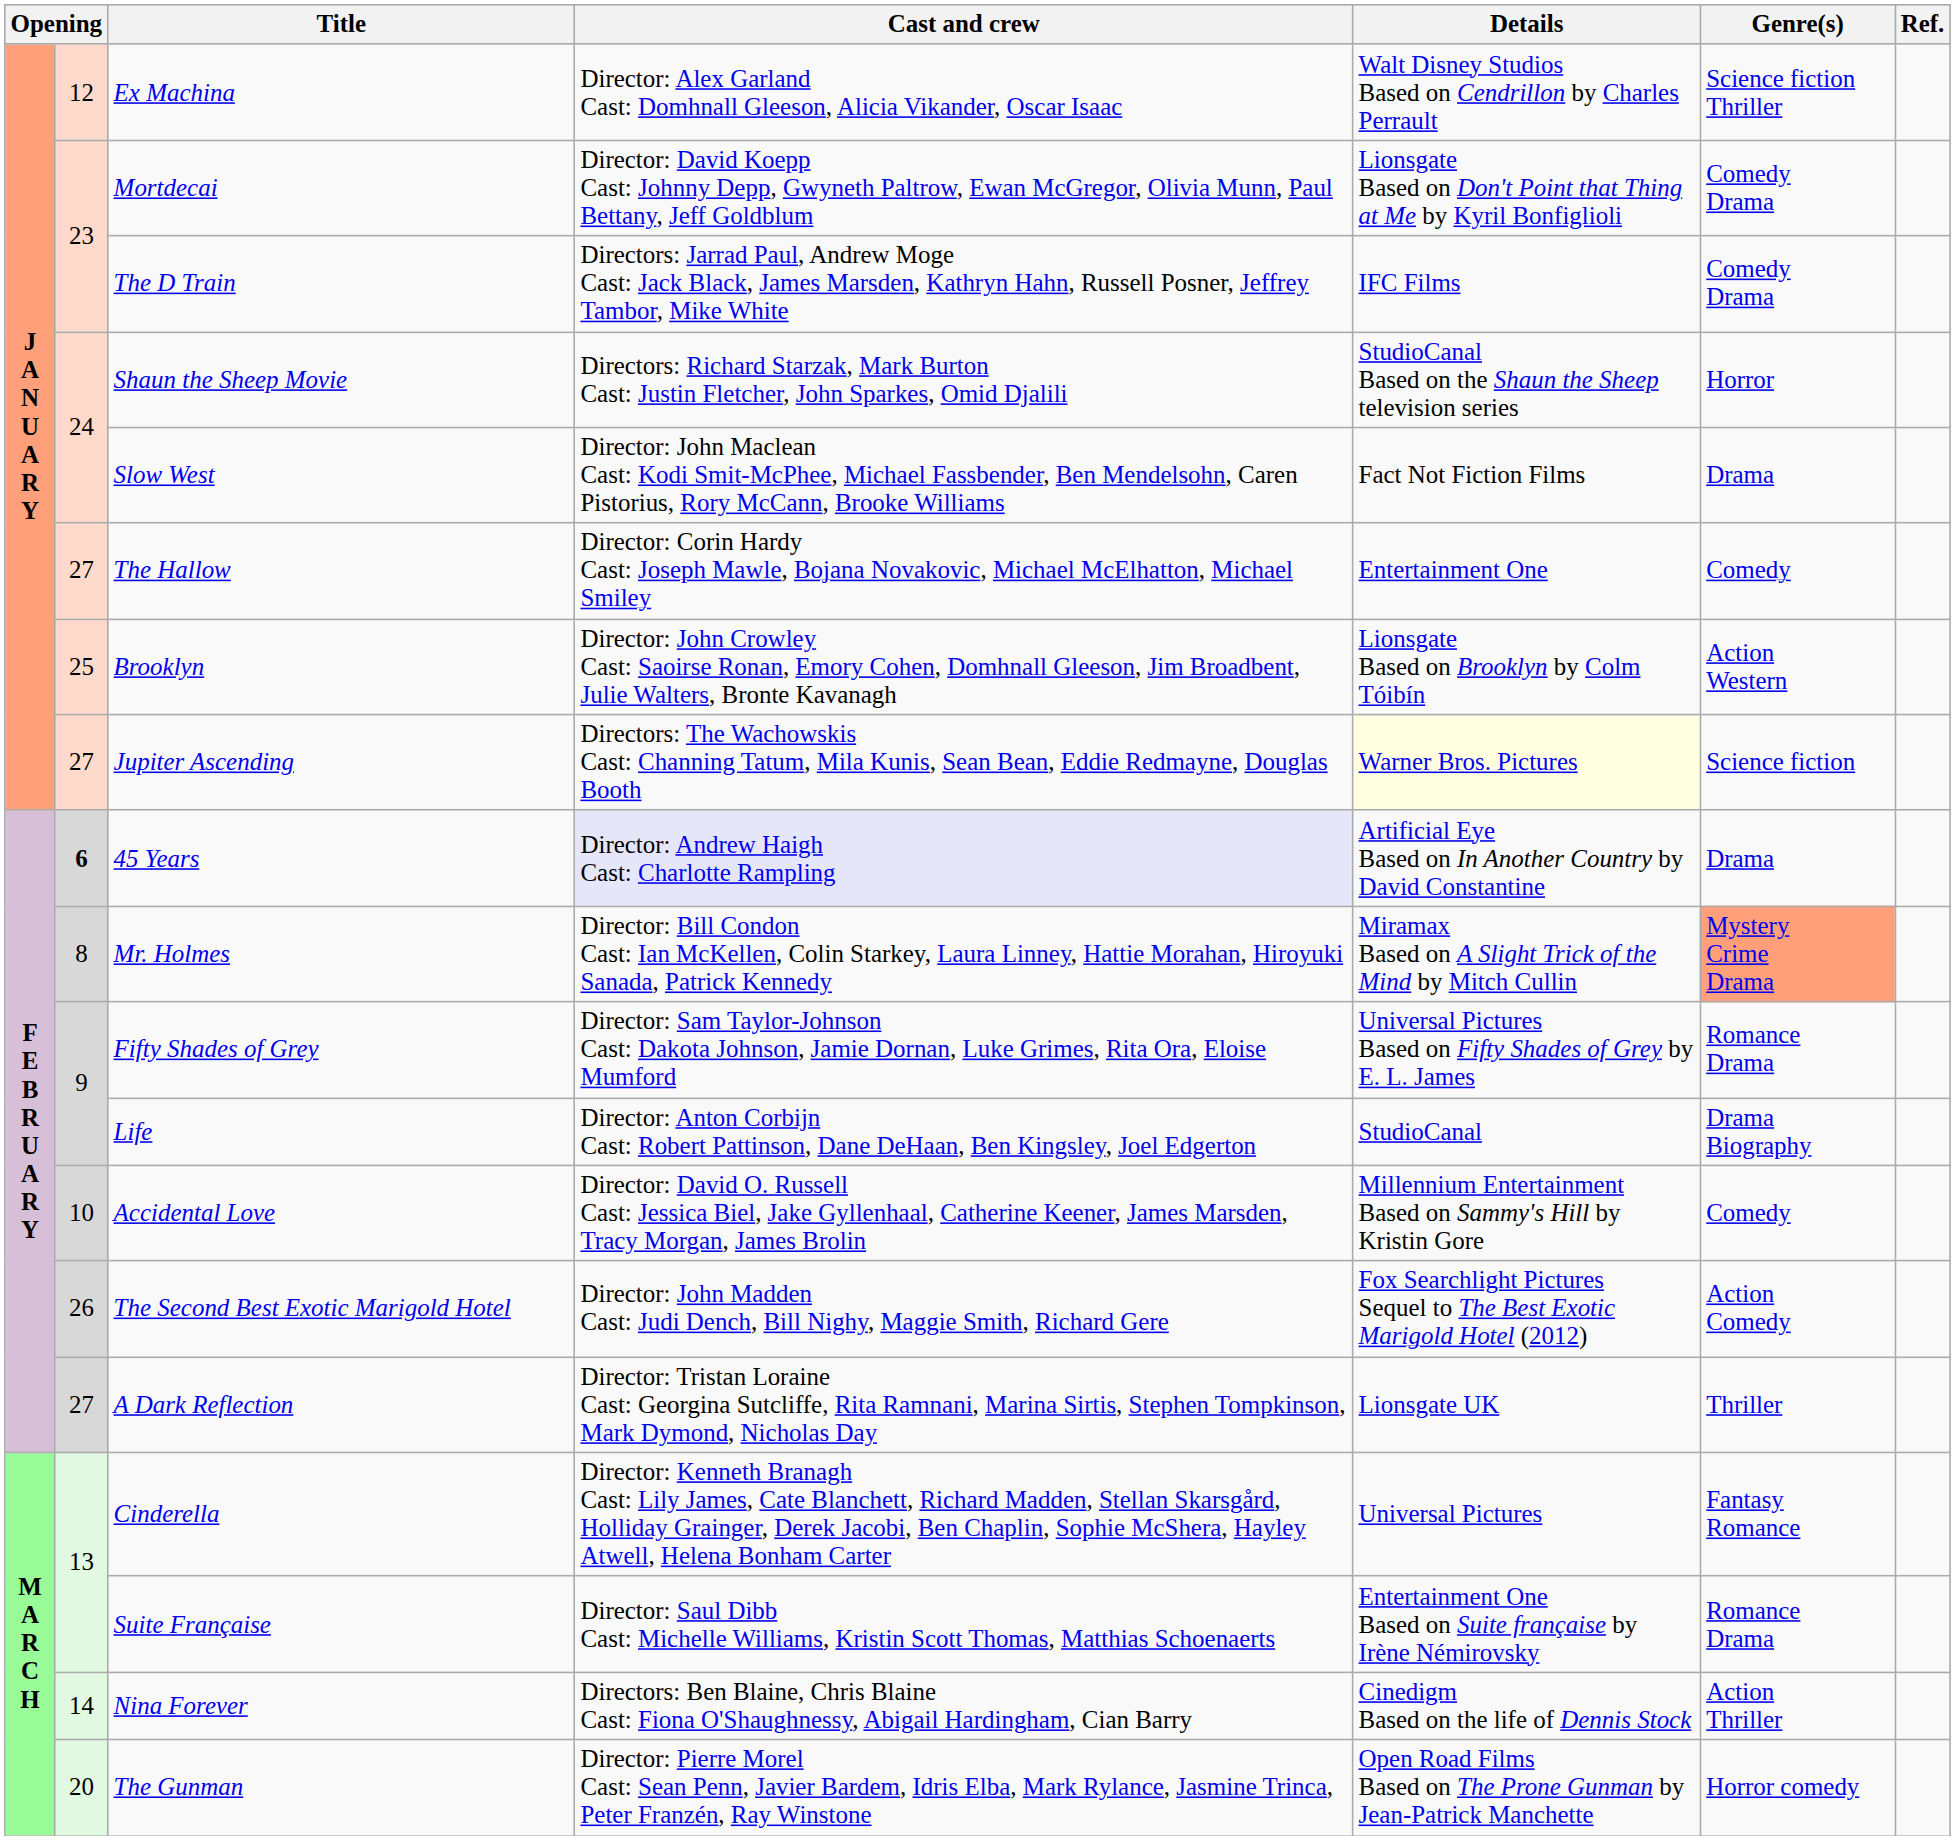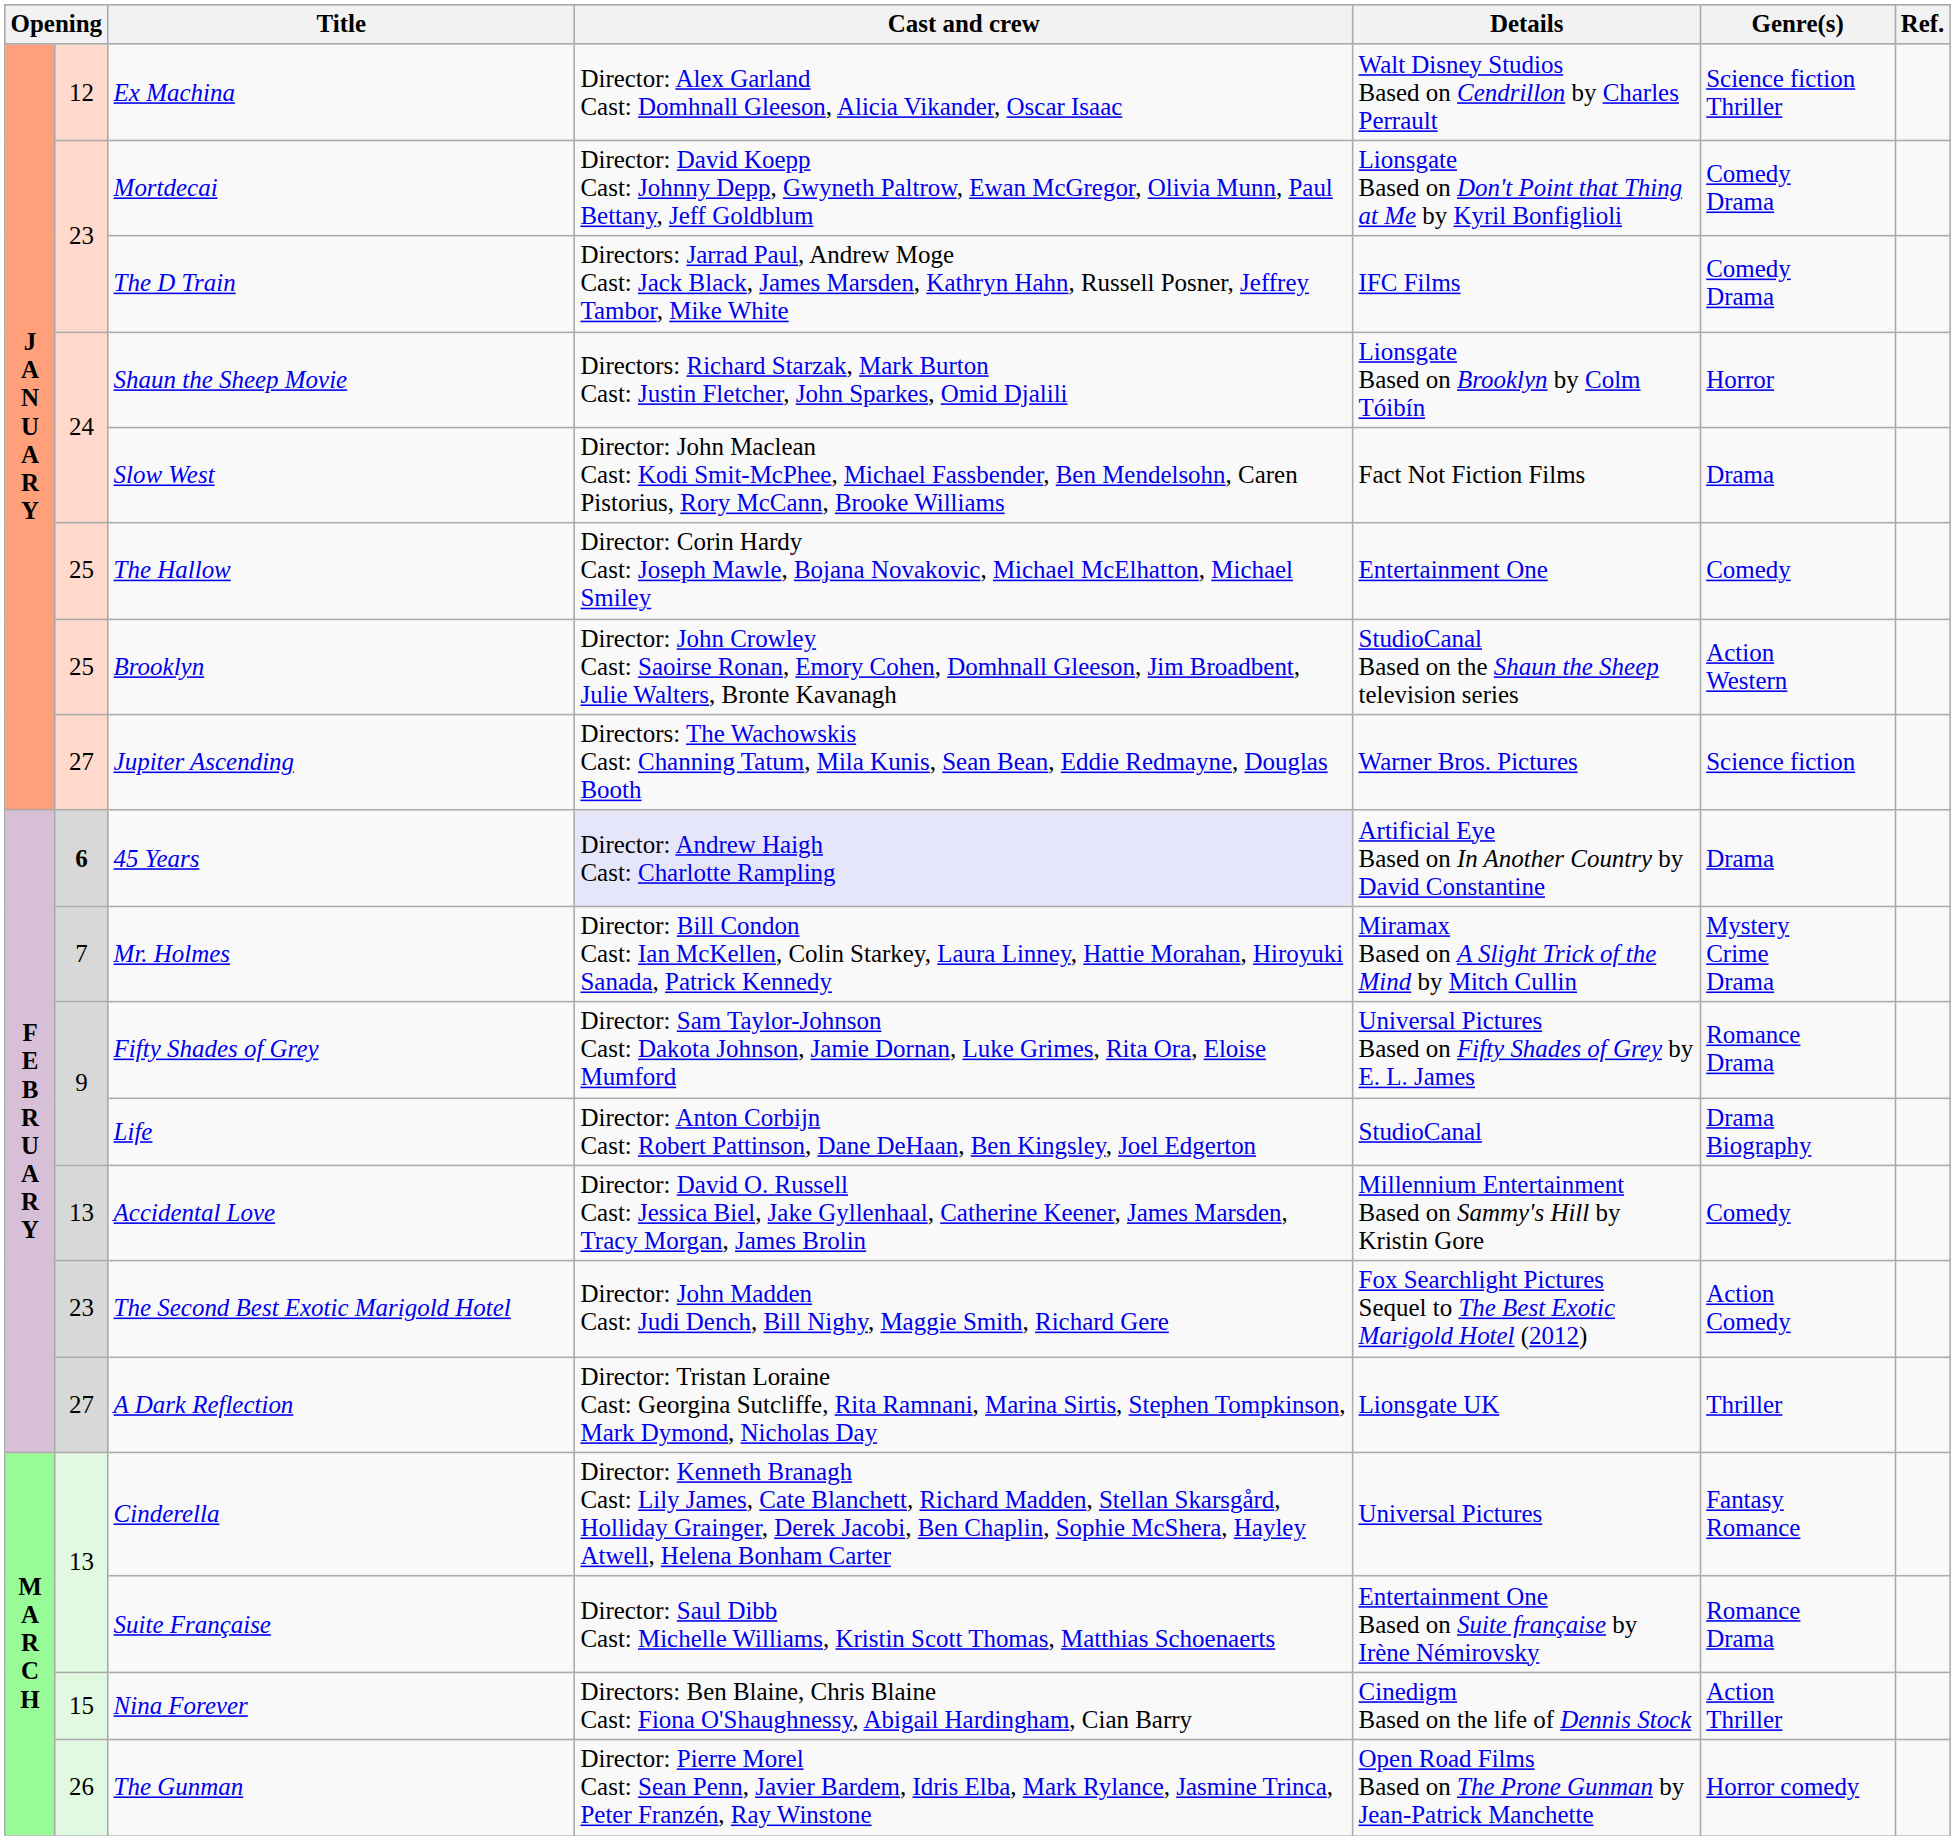Shaun the Sheep Movie | Details: StudioCanal Based on the Shaun the Sheep television series -> Lionsgate Based on Brooklyn by Colm Tóibín
The Hallow | column 2: 27 -> 25
Brooklyn | Details: Lionsgate Based on Brooklyn by Colm Tóibín -> StudioCanal Based on the Shaun the Sheep television series
Jupiter Ascending | Details: lightyellow background -> no background
Mr. Holmes | column 2: 8 -> 7
Mr. Holmes | Genre(s): lightsalmon background -> no background
Accidental Love | column 2: 10 -> 13
The Second Best Exotic Marigold Hotel | column 2: 26 -> 23
Nina Forever | column 2: 14 -> 15
The Gunman | column 2: 20 -> 26
